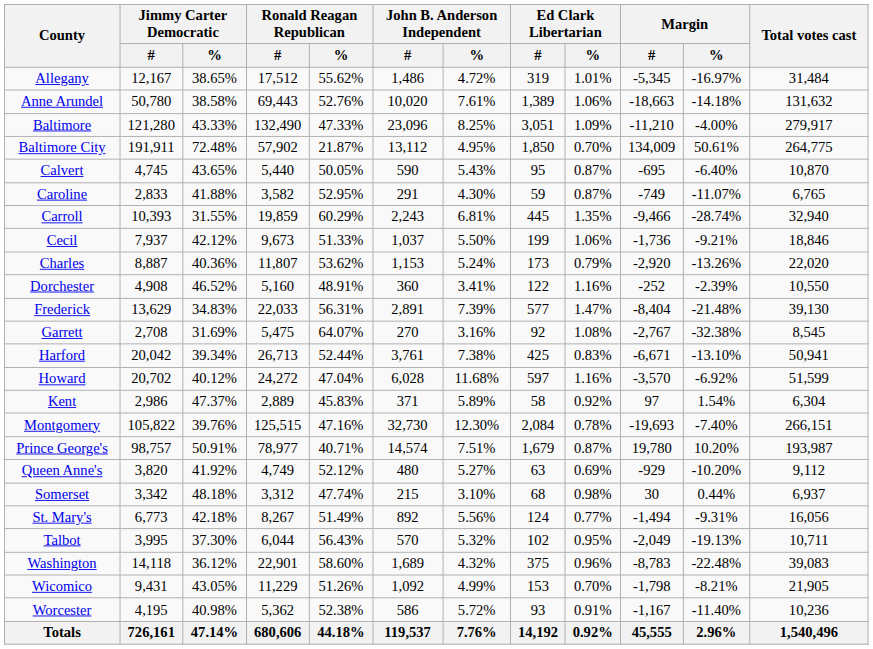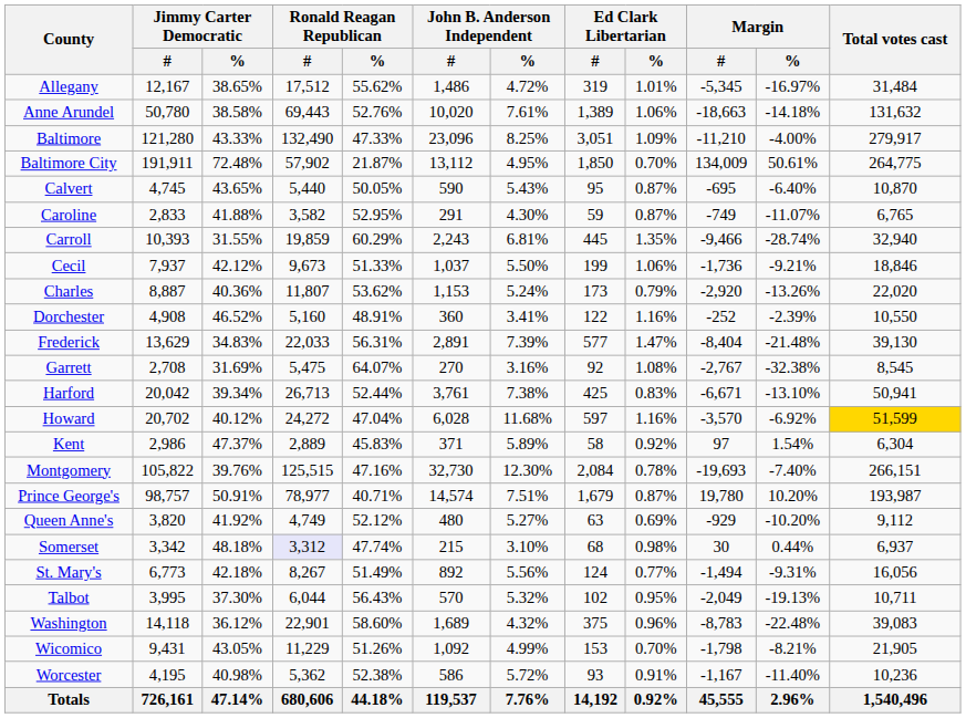Howard | Total votes cast: no background -> gold background
Somerset | Ronald Reagan Republican / #: no background -> lavender background
